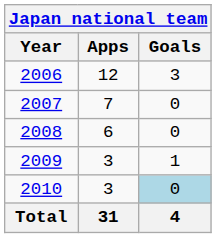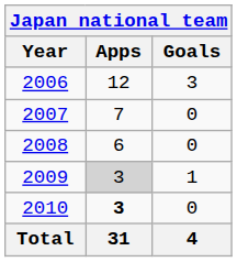2009 | Apps: no background -> lightgrey background
2010 | Apps: normal -> bold
2010 | Goals: lightblue background -> no background
